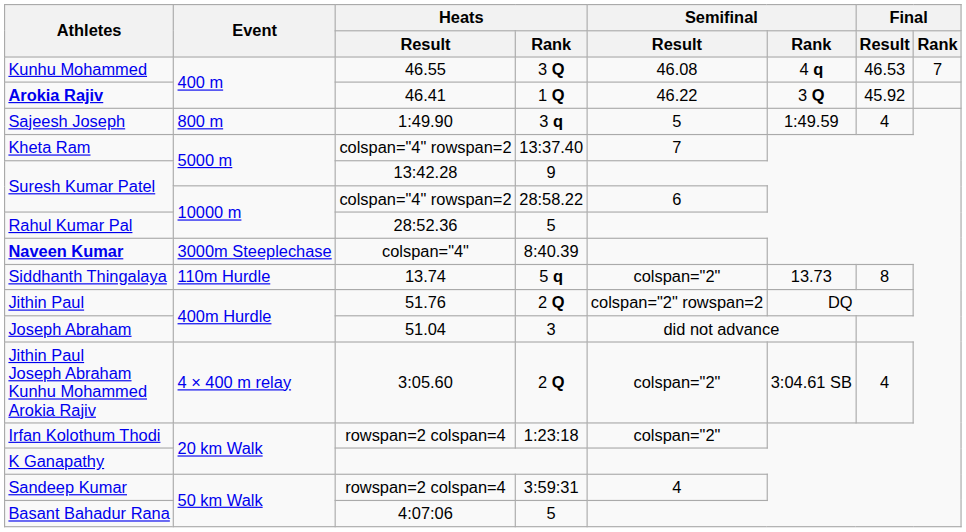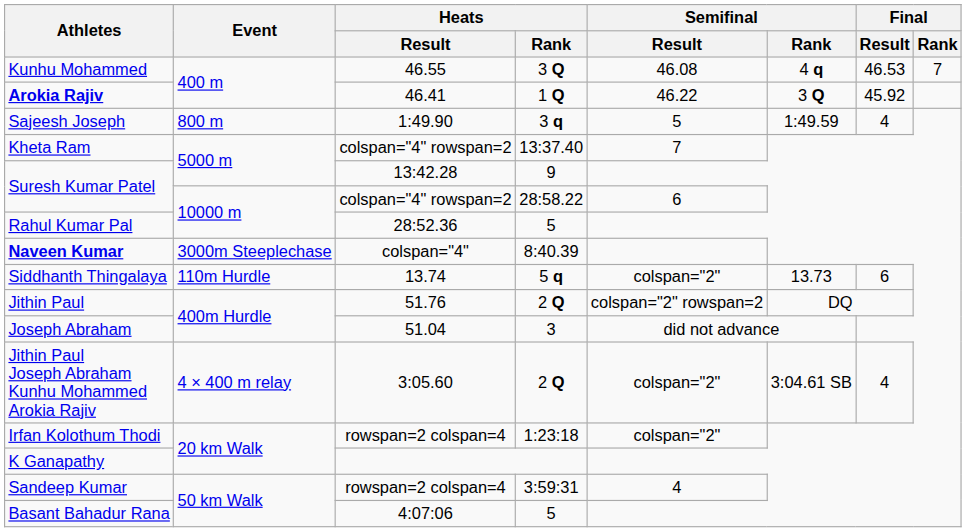Siddhanth Thingalaya | Final / Result: 8 -> 6
